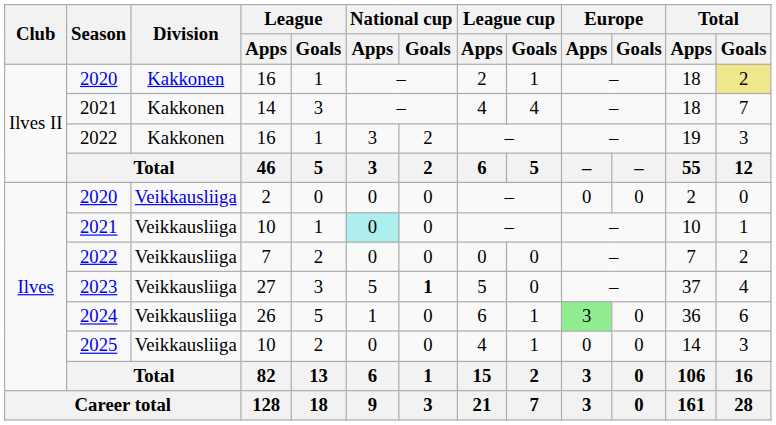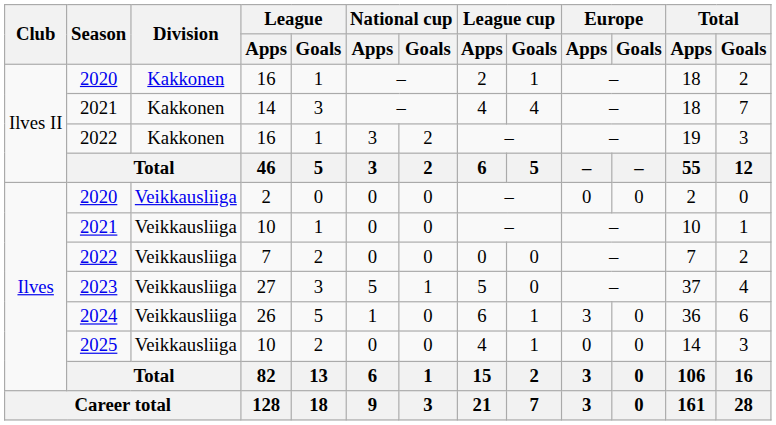2020 / 16 | Total / Goals: khaki background -> no background
2021 / 10 | National cup / Apps: paleturquoise background -> no background
27 | National cup / Goals: bold -> normal
26 | Europe / Apps: lightgreen background -> no background
